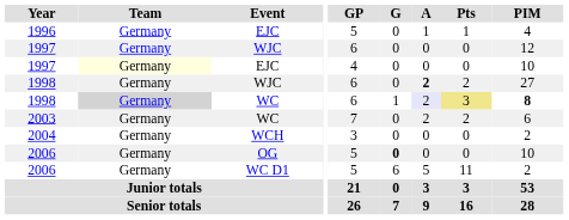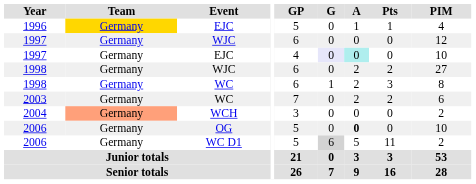1996 | Team: no background -> gold background
1997 / EJC | Team: lightyellow background -> no background
1997 / EJC | G: no background -> lavender background
1997 / EJC | A: no background -> paleturquoise background
1998 / WJC | A: bold -> normal
1998 / WC | Team: lightgrey background -> no background
1998 / WC | A: lavender background -> no background
1998 / WC | Pts: khaki background -> no background
1998 / WC | PIM: bold -> normal
2004 | Team: no background -> lightsalmon background
2006 / OG | G: bold -> normal
2006 / OG | A: normal -> bold
2006 / WC D1 | G: no background -> lightgrey background
